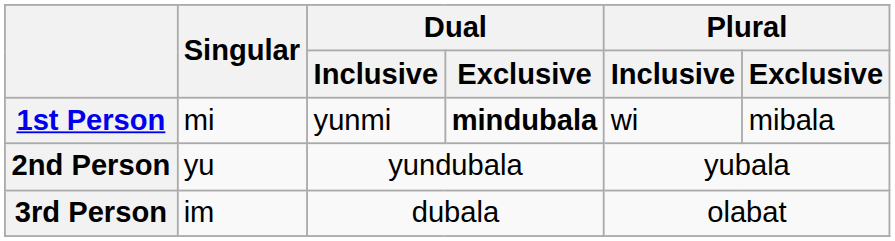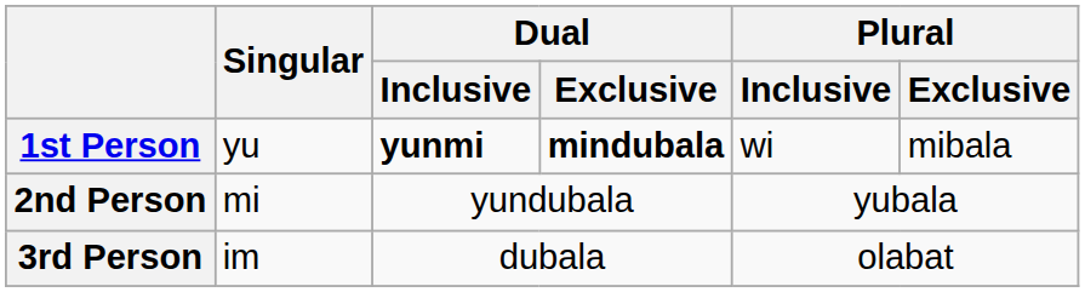1st Person | Singular: mi -> yu
1st Person | Dual / Inclusive: normal -> bold
2nd Person | Singular: yu -> mi
